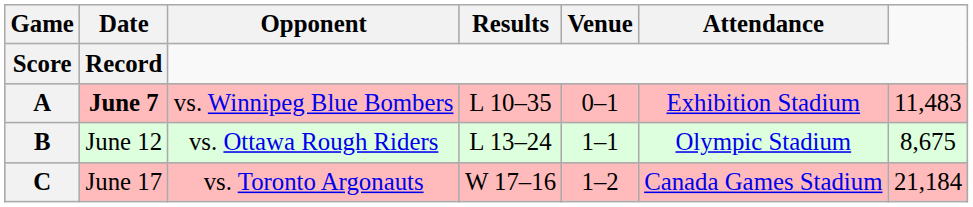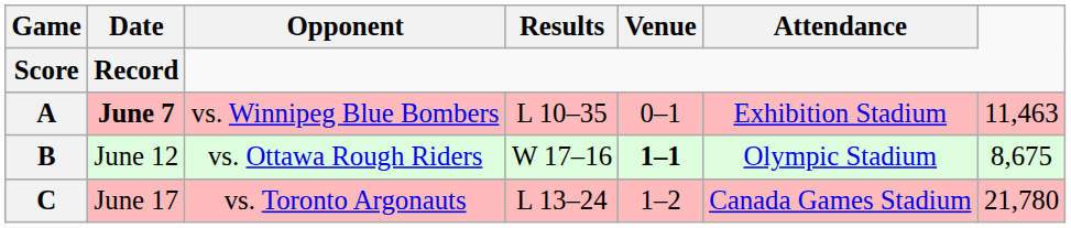A | column 7: 11,483 -> 11,463
B | Results: L 13–24 -> W 17–16
B | Venue: normal -> bold
C | Results: W 17–16 -> L 13–24
C | column 7: 21,184 -> 21,780
